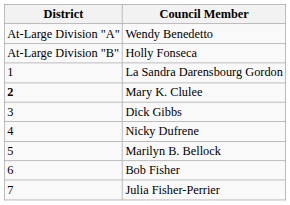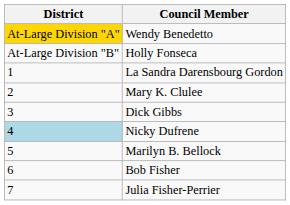Wendy Benedetto | District: no background -> gold background
Mary K. Clulee | District: bold -> normal
Nicky Dufrene | District: no background -> lightblue background
